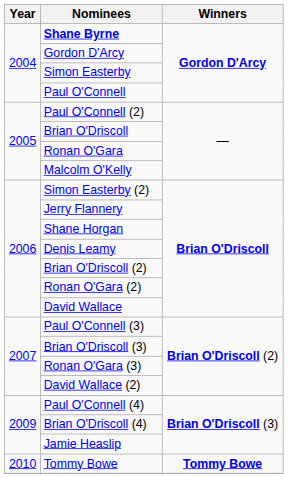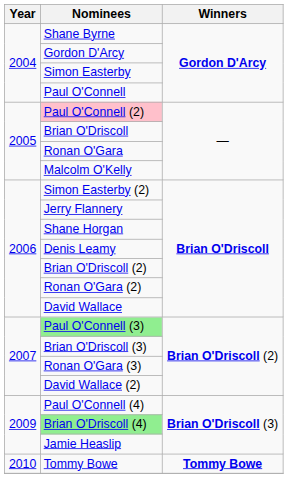Shane Byrne | Nominees: bold -> normal
Paul O'Connell (2) | Nominees: no background -> pink background
Paul O'Connell (3) | Nominees: no background -> lightgreen background
Brian O'Driscoll (4) | Nominees: no background -> lightgreen background
